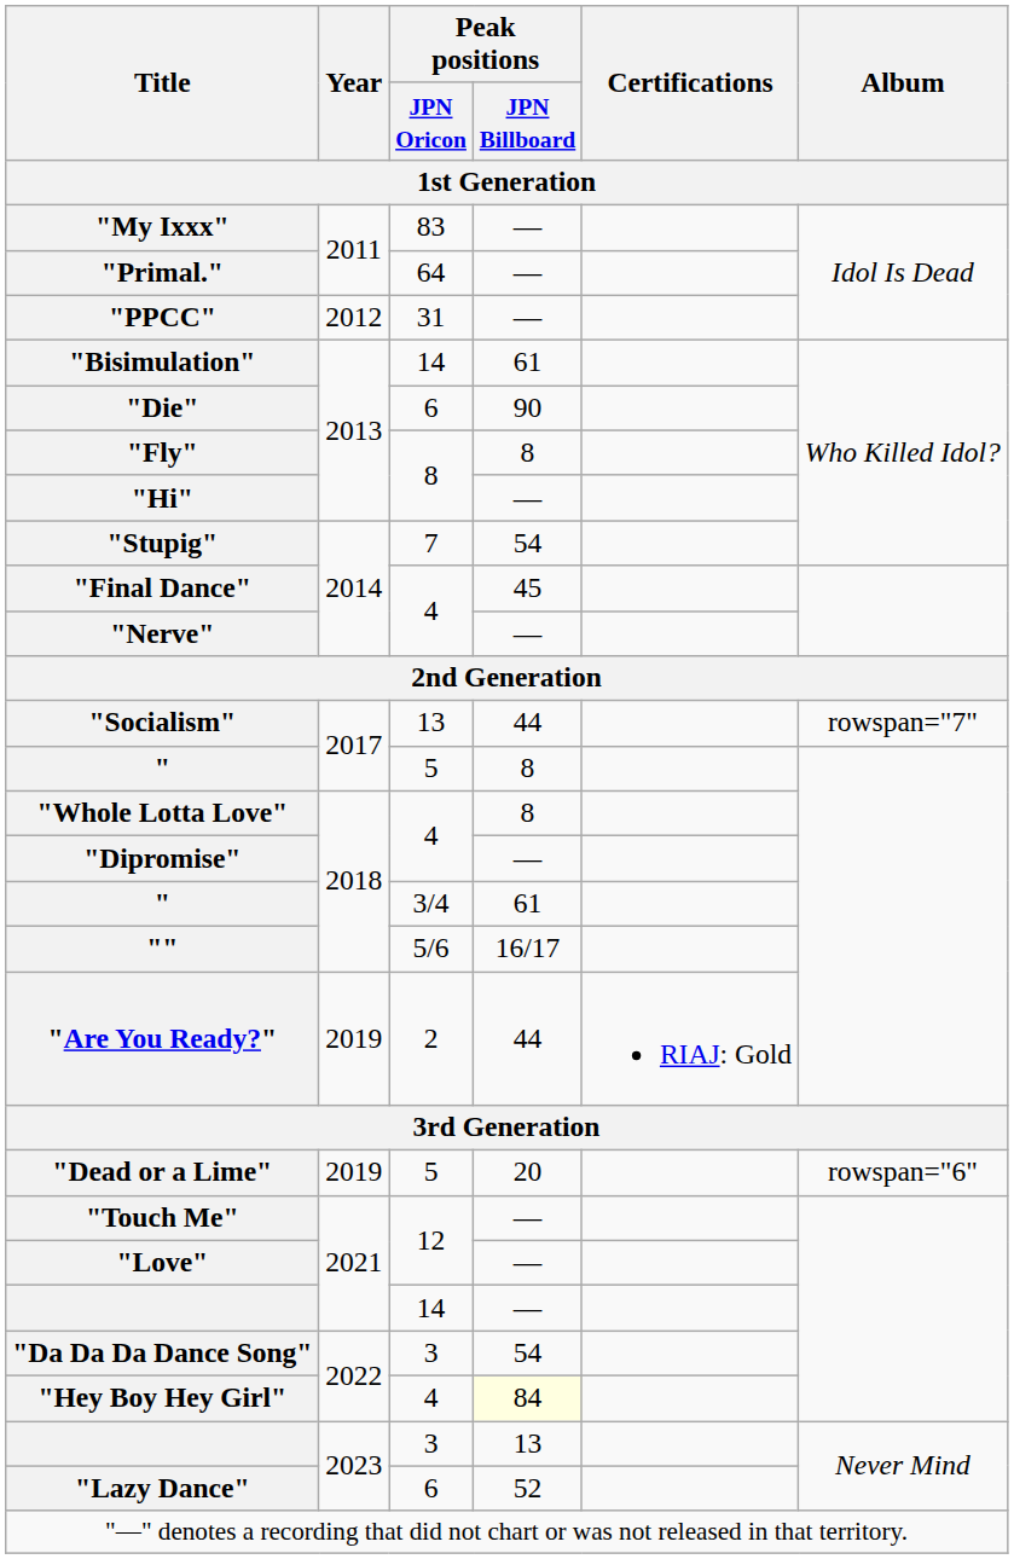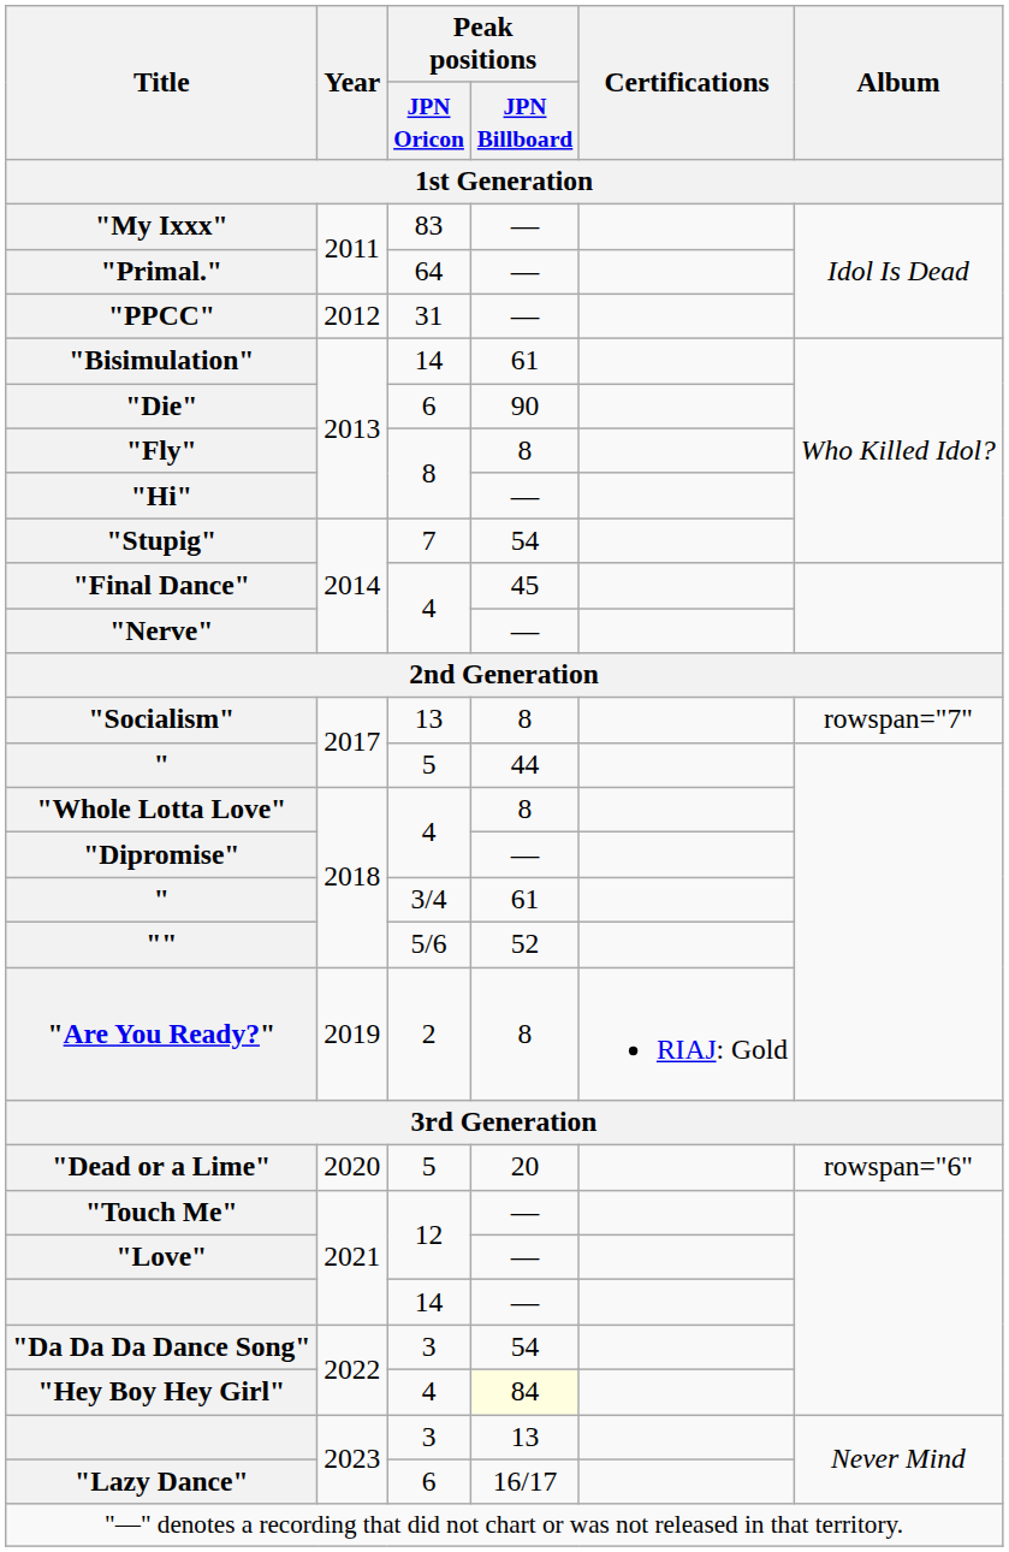"Socialism" | Peak positions / JPN Billboard: 44 -> 8
" / 5 | Peak positions / JPN Billboard: 8 -> 44
"" | Peak positions / JPN Billboard: 16/17 -> 52
"Are You Ready?" | Peak positions / JPN Billboard: 44 -> 8
"Dead or a Lime" | Year: 2019 -> 2020
"Lazy Dance" | Peak positions / JPN Billboard: 52 -> 16/17
